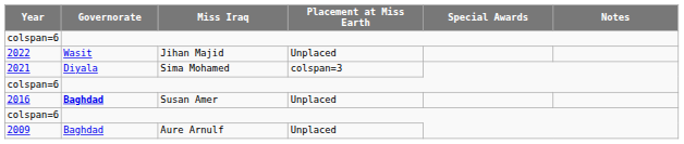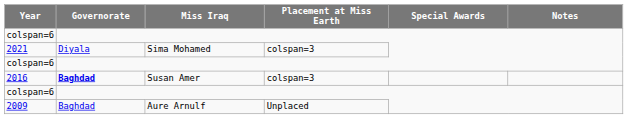- row: 2022 | Wasit | Jihan Majid | Unplaced
2016 | Placement at Miss Earth: Unplaced -> colspan=3
